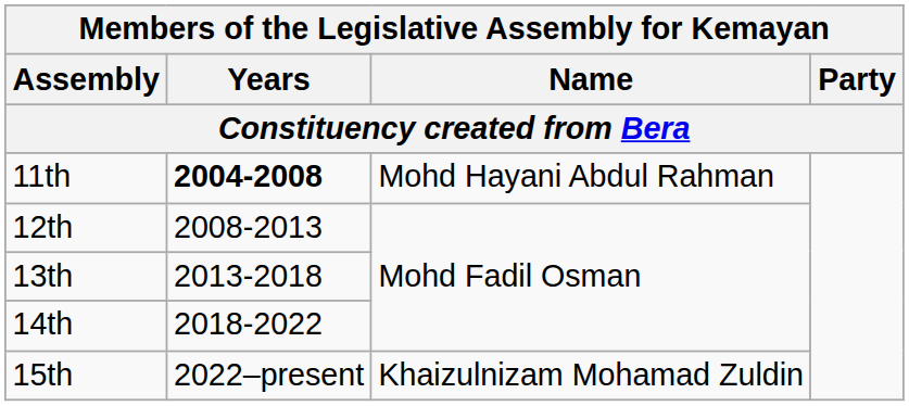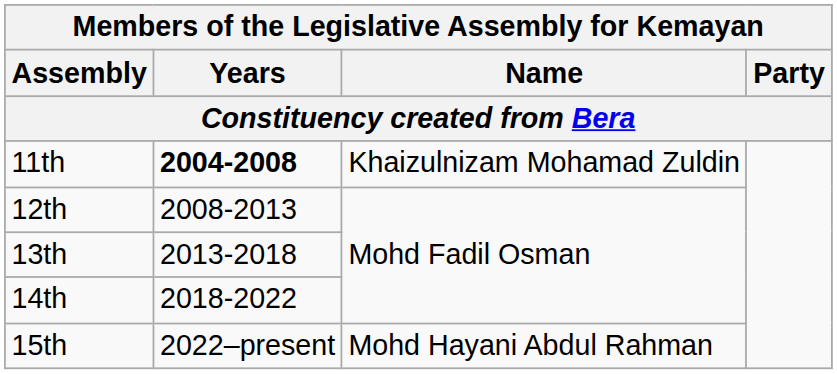11th | Name: Mohd Hayani Abdul Rahman -> Khaizulnizam Mohamad Zuldin
15th | Name: Khaizulnizam Mohamad Zuldin -> Mohd Hayani Abdul Rahman
